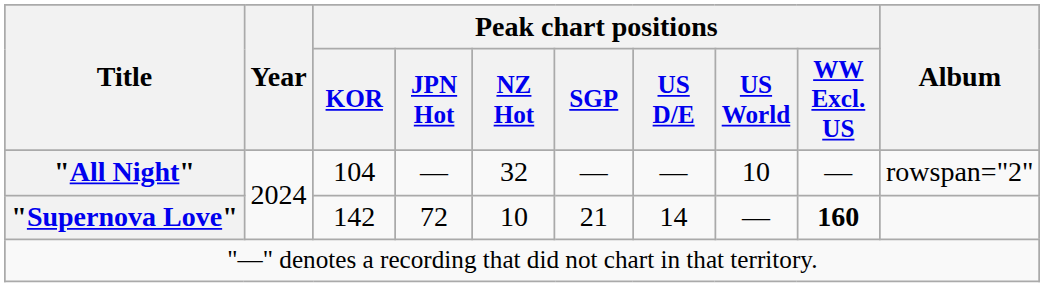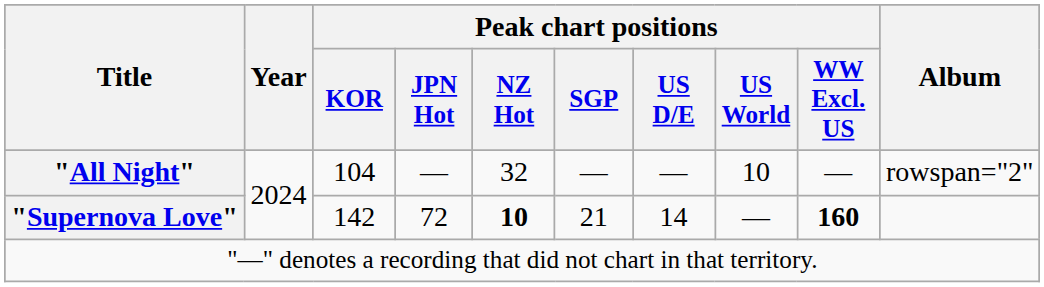"Supernova Love" | Peak chart positions / NZ Hot: normal -> bold
